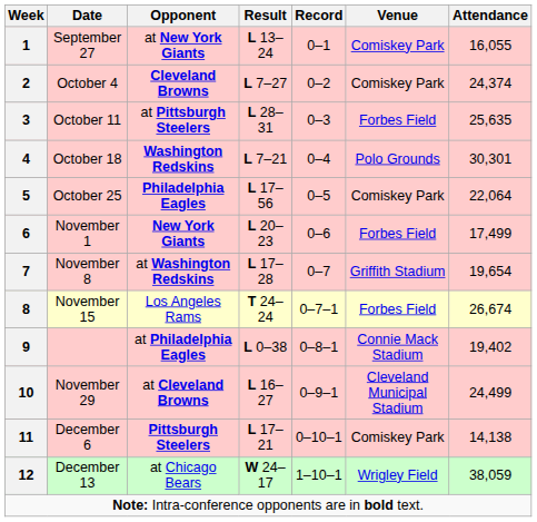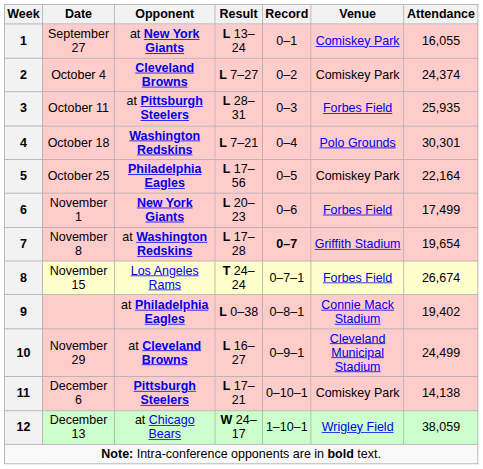3 | Attendance: 25,635 -> 25,935
5 | Attendance: 22,064 -> 22,164
7 | Record: normal -> bold
